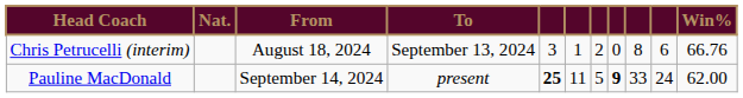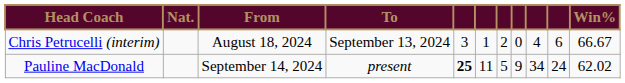Chris Petrucelli (interim) | column 9: 8 -> 4
Chris Petrucelli (interim) | Win%: 66.76 -> 66.67
Pauline MacDonald | column 8: bold -> normal
Pauline MacDonald | column 9: 33 -> 34
Pauline MacDonald | Win%: 62.00 -> 62.02
